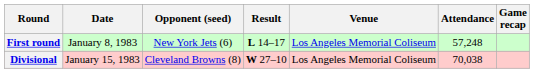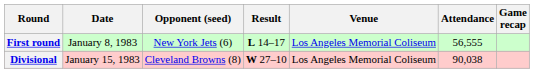First round | Attendance: 57,248 -> 56,555
Divisional | Attendance: 70,038 -> 90,038
